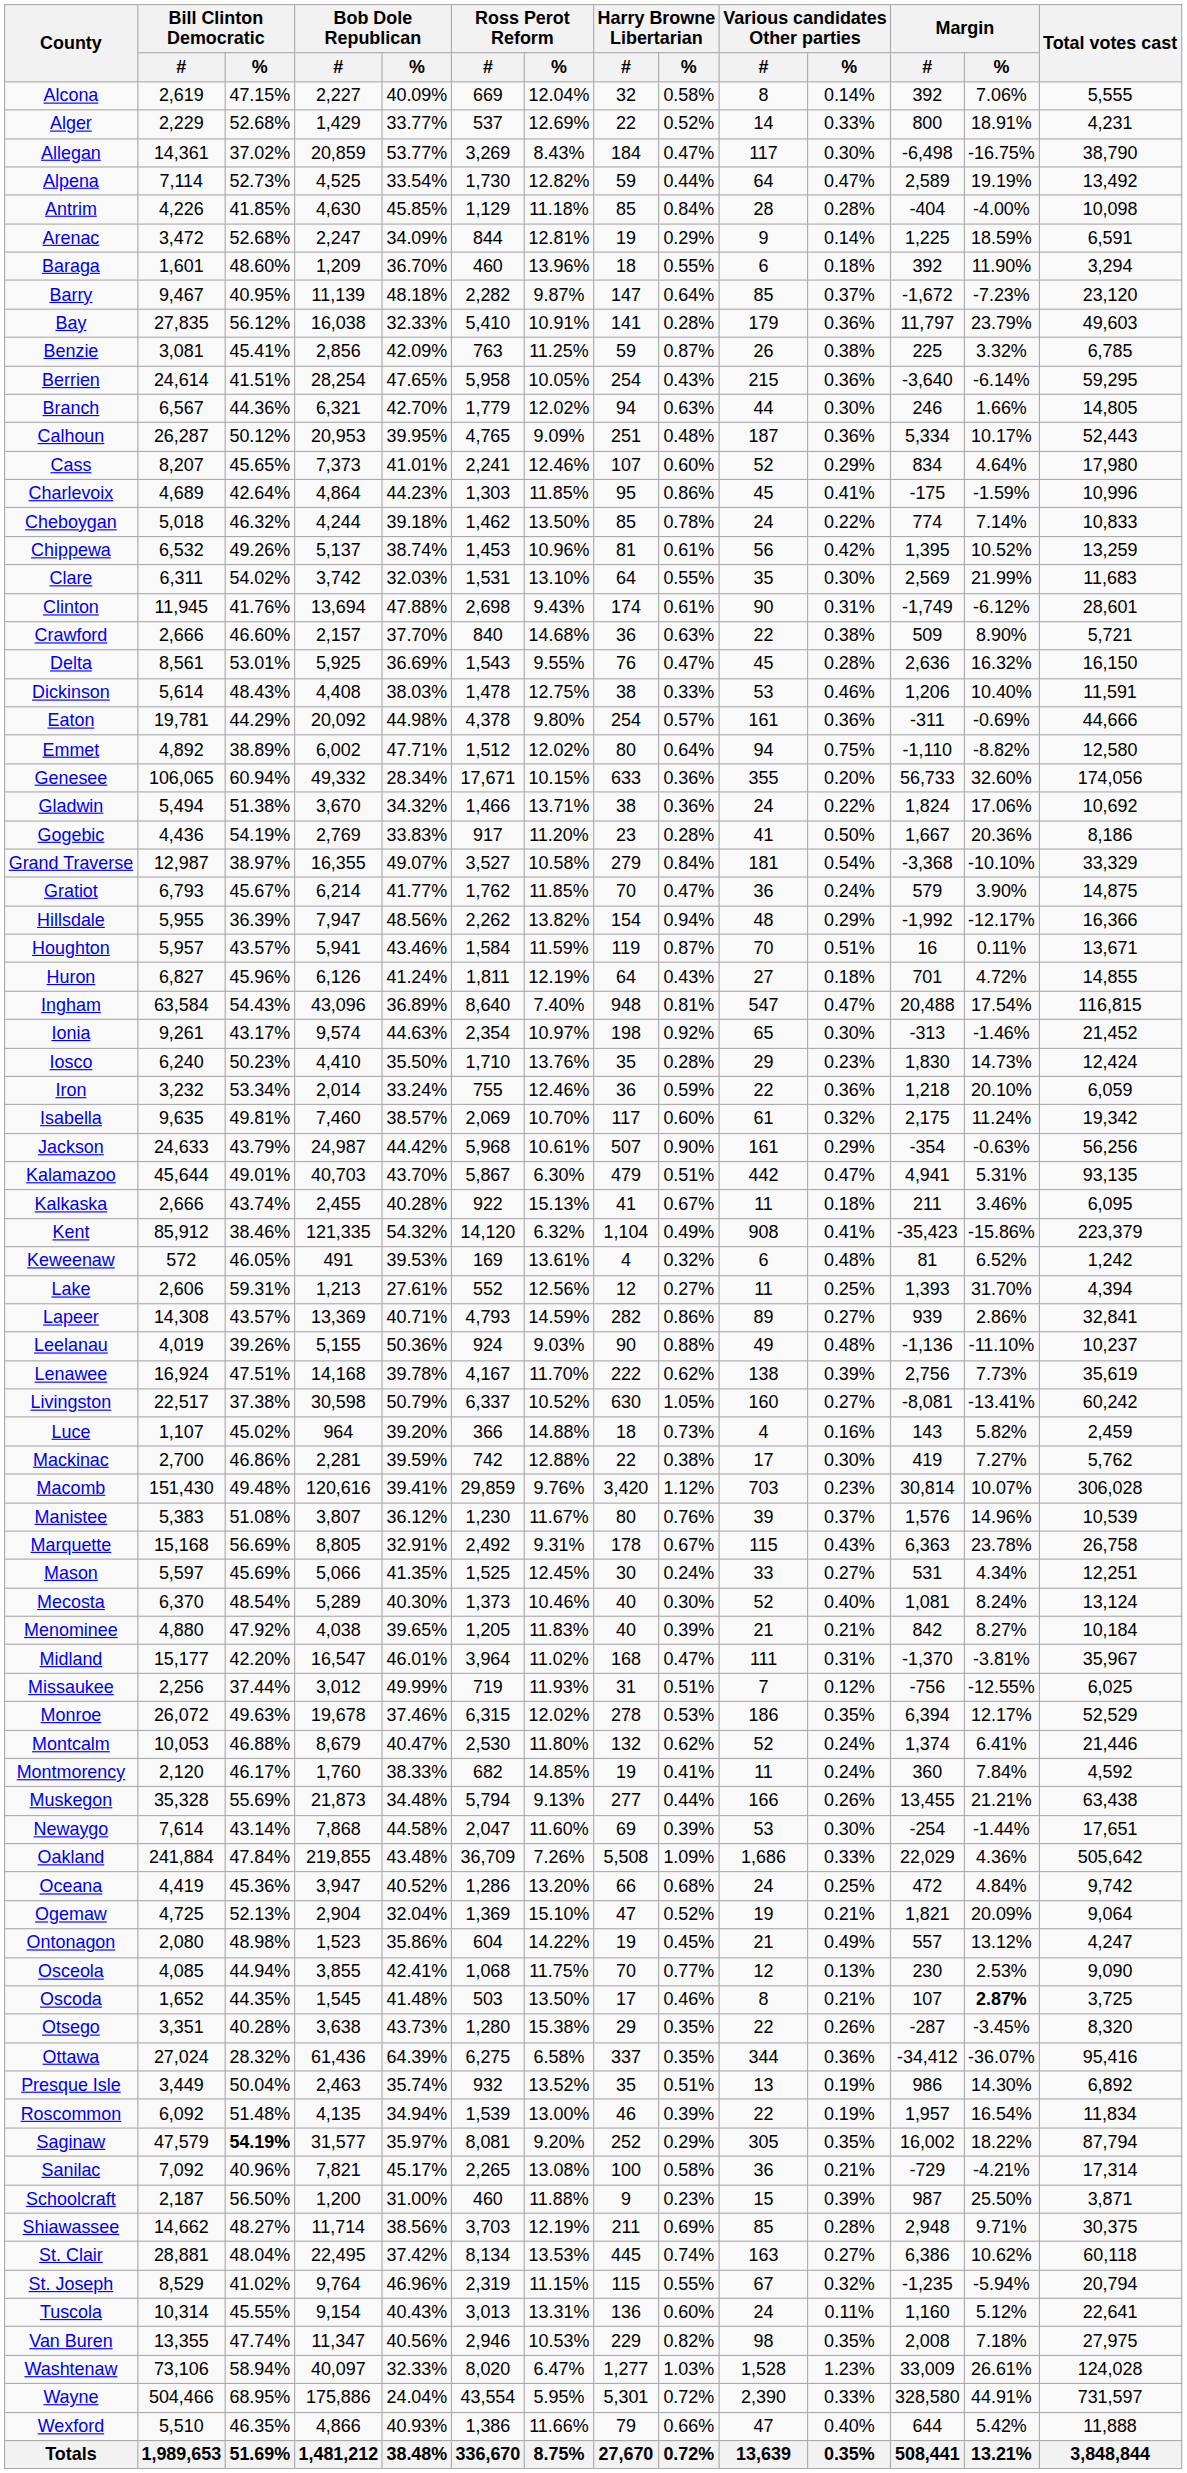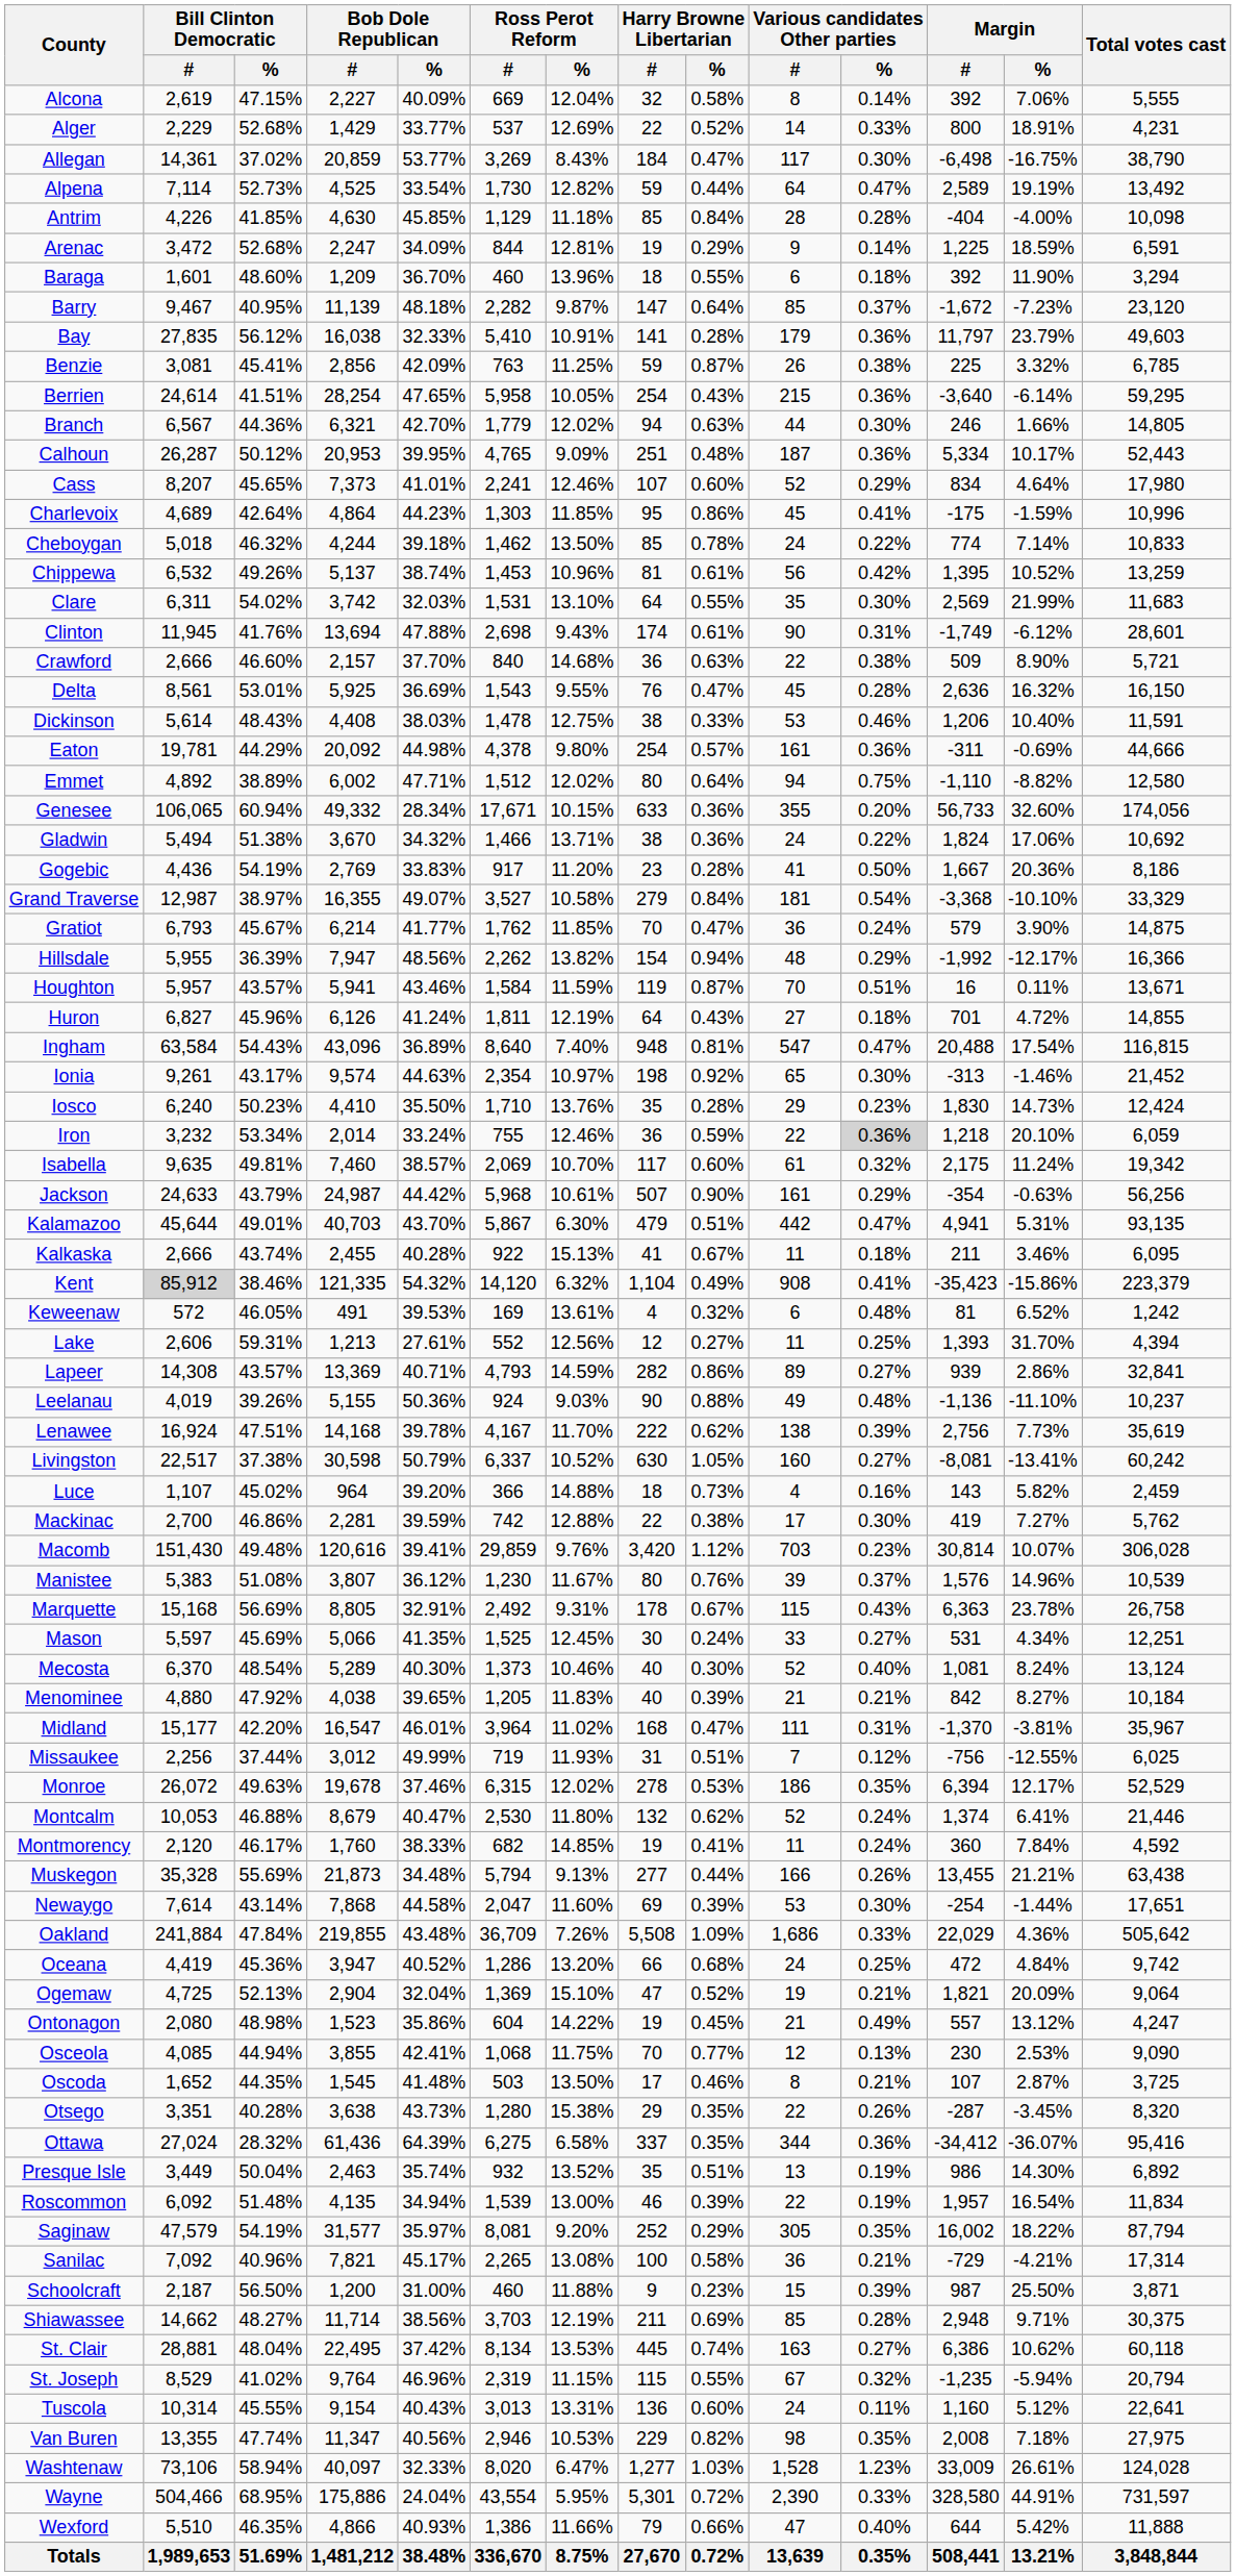Iron | Various candidates Other parties / %: no background -> lightgrey background
Kent | Bill Clinton Democratic / #: no background -> lightgrey background
Oscoda | Margin / %: bold -> normal
Saginaw | Bill Clinton Democratic / %: bold -> normal
